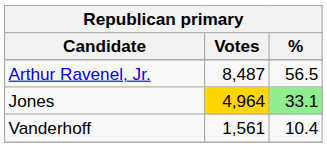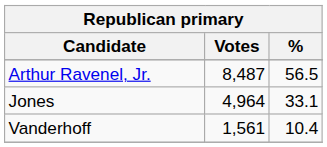Jones | Votes: gold background -> no background
Jones | %: lightgreen background -> no background
